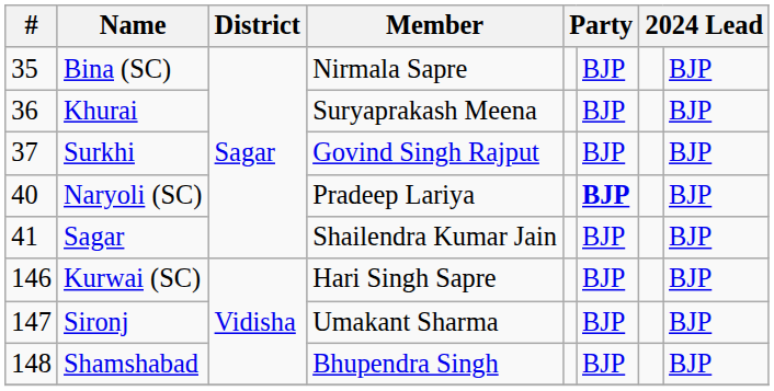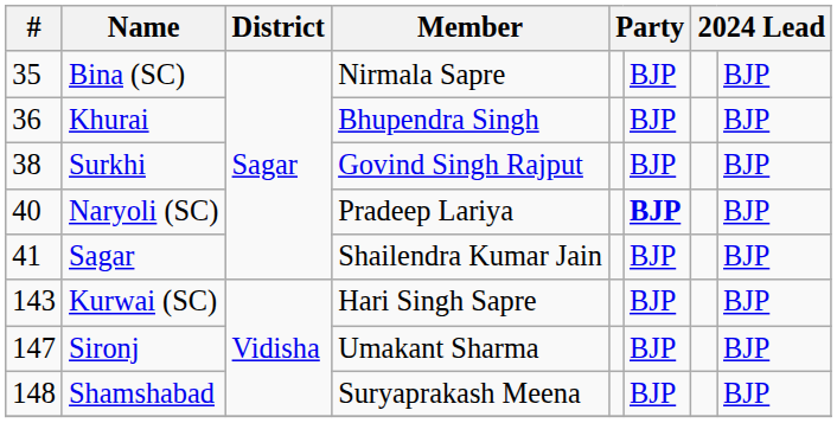Khurai | Member: Suryaprakash Meena -> Bhupendra Singh
Surkhi | #: 37 -> 38
Kurwai (SC) | #: 146 -> 143
Shamshabad | Member: Bhupendra Singh -> Suryaprakash Meena
